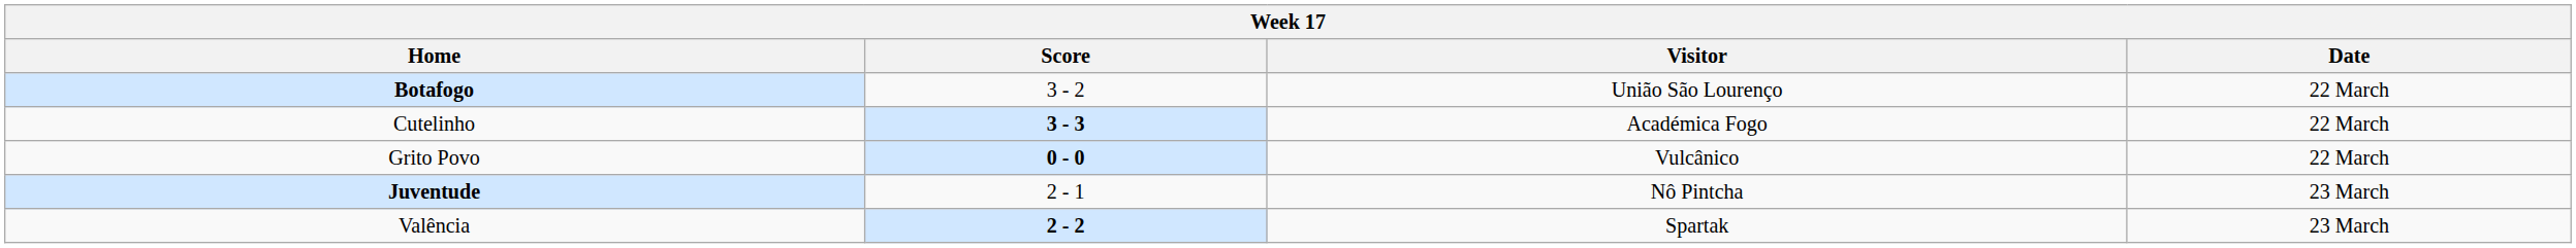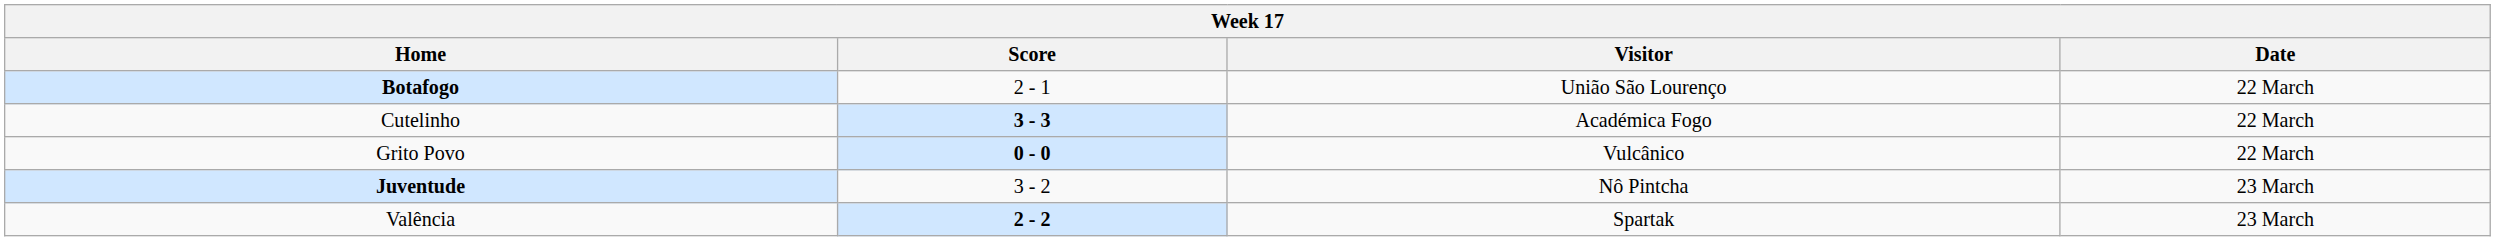Botafogo | Score: 3 - 2 -> 2 - 1
Juventude | Score: 2 - 1 -> 3 - 2
